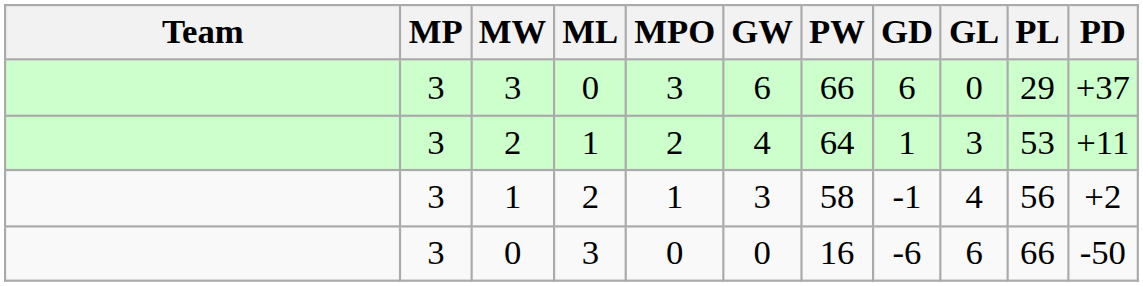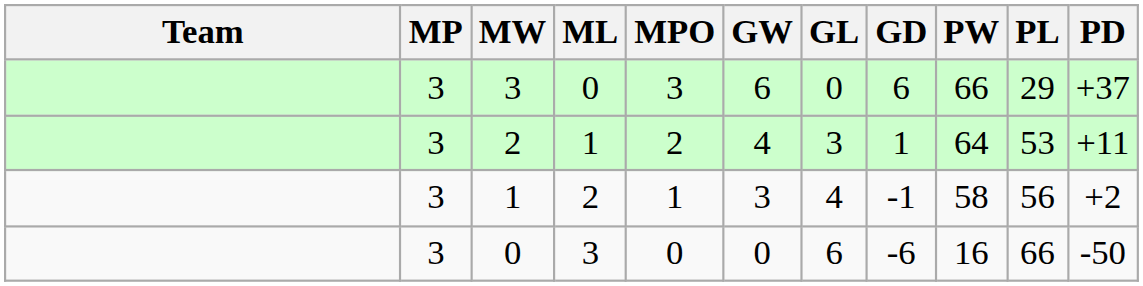columns swapped: GL <-> PW
